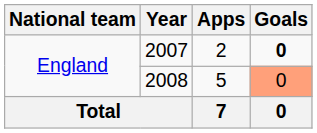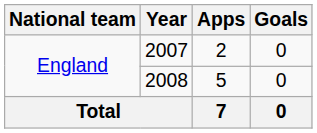2007 | Goals: bold -> normal
2008 | Goals: lightsalmon background -> no background
